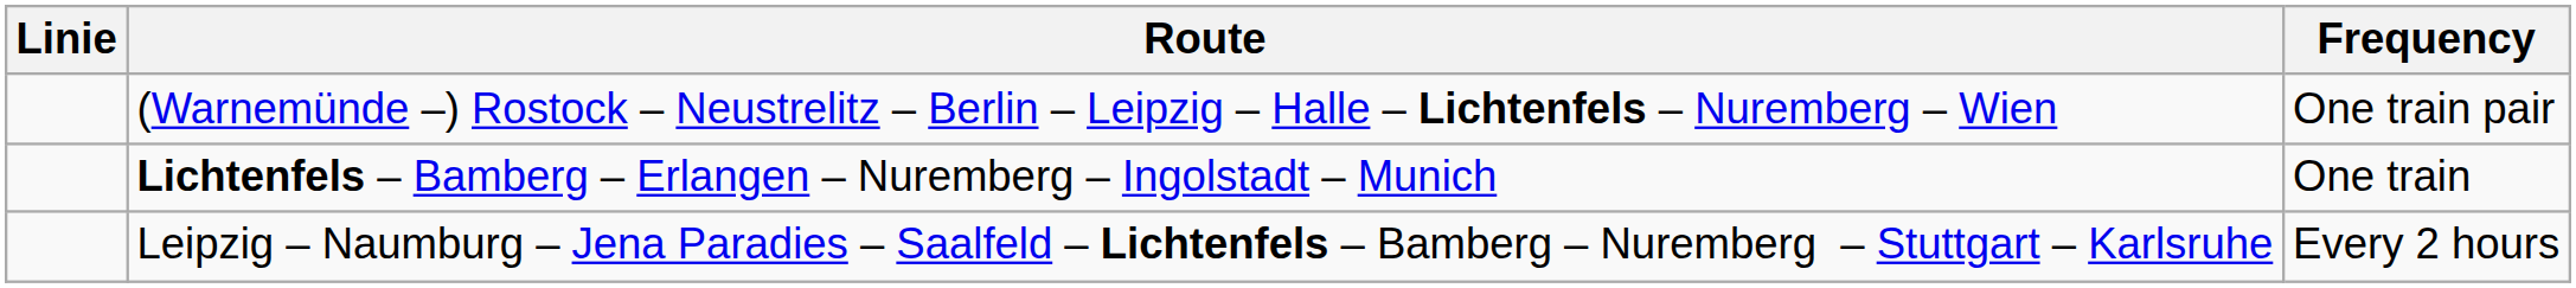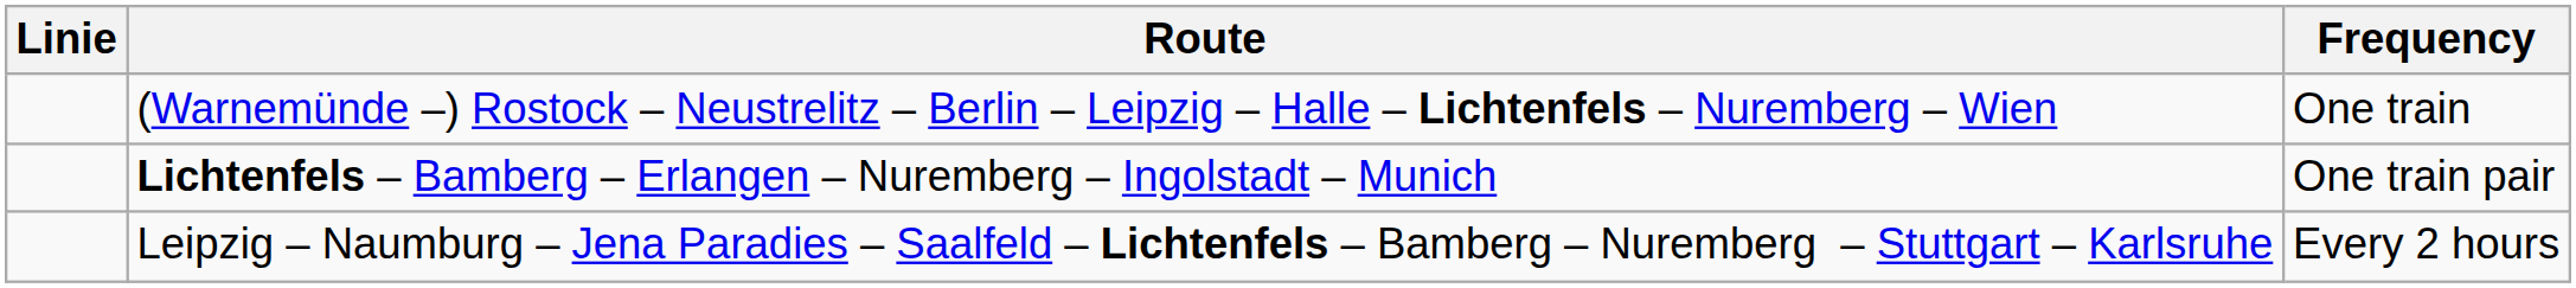row 2 | Frequency: One train pair -> One train
row 3 | Frequency: One train -> One train pair
